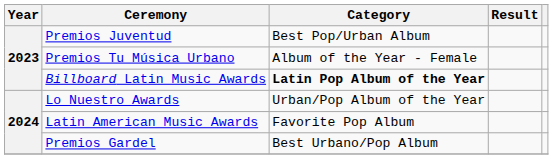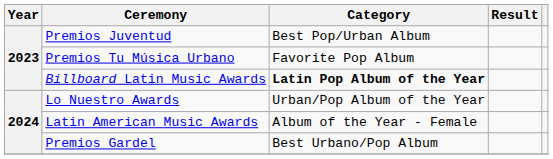Premios Tu Música Urbano | Category: Album of the Year - Female -> Favorite Pop Album
Latin American Music Awards | Category: Favorite Pop Album -> Album of the Year - Female
